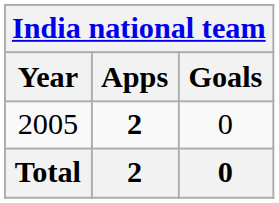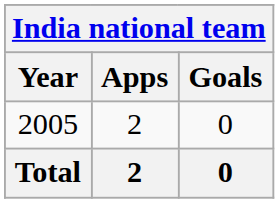2005 | Apps: bold -> normal
